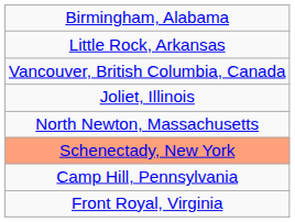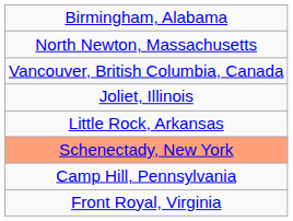row 2 | column 1: Little Rock, Arkansas -> North Newton, Massachusetts
row 5 | column 1: North Newton, Massachusetts -> Little Rock, Arkansas
